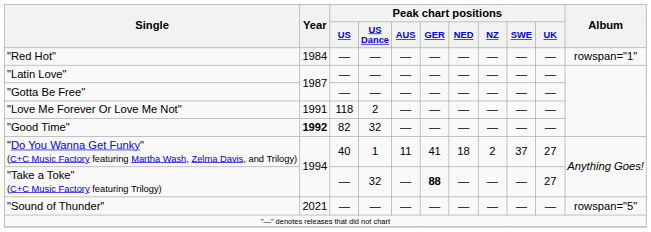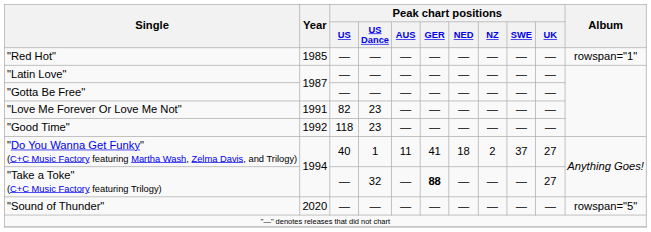"Red Hot" | Year: 1984 -> 1985
"Love Me Forever Or Love Me Not" | Peak chart positions / US: 118 -> 82
"Love Me Forever Or Love Me Not" | Peak chart positions / US Dance: 2 -> 23
"Good Time" | Year: bold -> normal
"Good Time" | Peak chart positions / US: 82 -> 118
"Good Time" | Peak chart positions / US Dance: 32 -> 23
"Sound of Thunder" | Year: 2021 -> 2020
